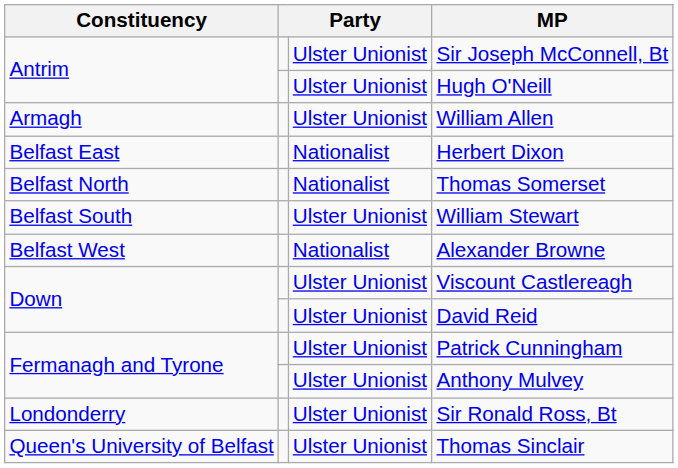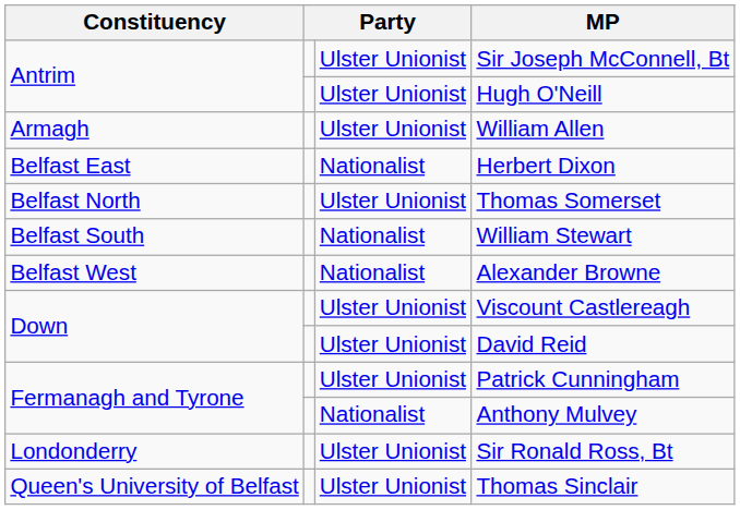Thomas Somerset | column 3: Nationalist -> Ulster Unionist
William Stewart | column 3: Ulster Unionist -> Nationalist
Anthony Mulvey | column 3: Ulster Unionist -> Nationalist
